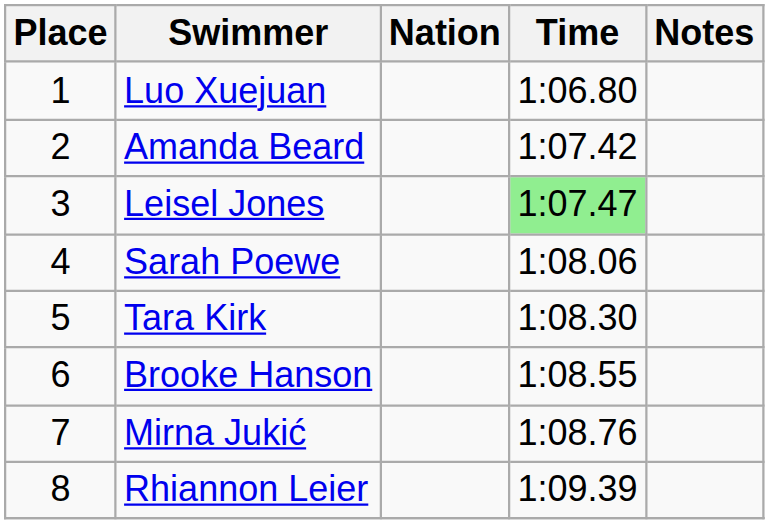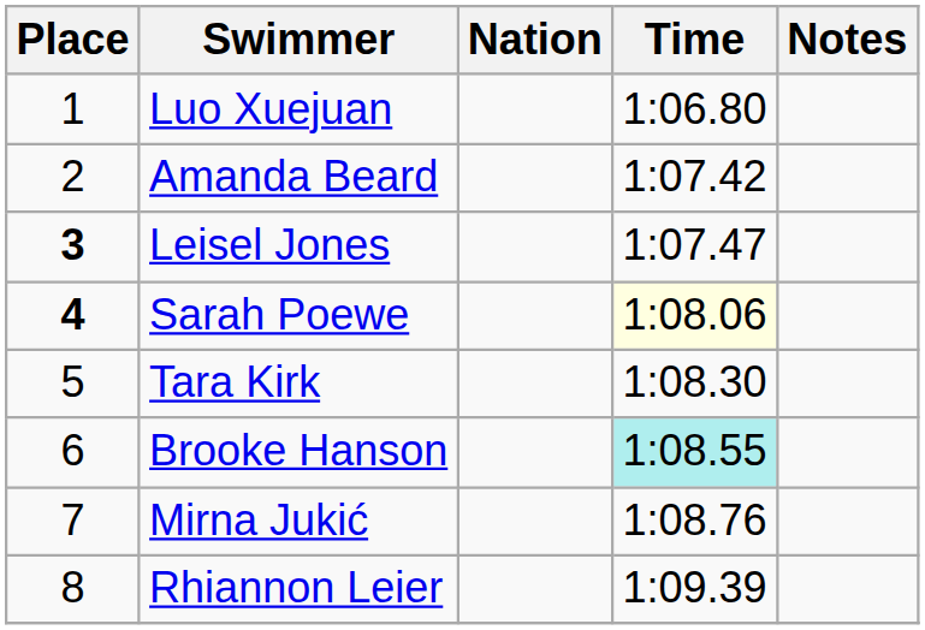Leisel Jones | Place: normal -> bold
Leisel Jones | Time: lightgreen background -> no background
Sarah Poewe | Place: normal -> bold
Sarah Poewe | Time: no background -> lightyellow background
Brooke Hanson | Time: no background -> paleturquoise background
